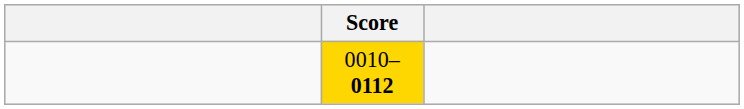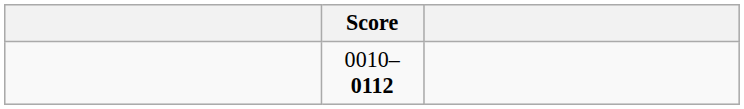row 2 | Score: gold background -> no background
